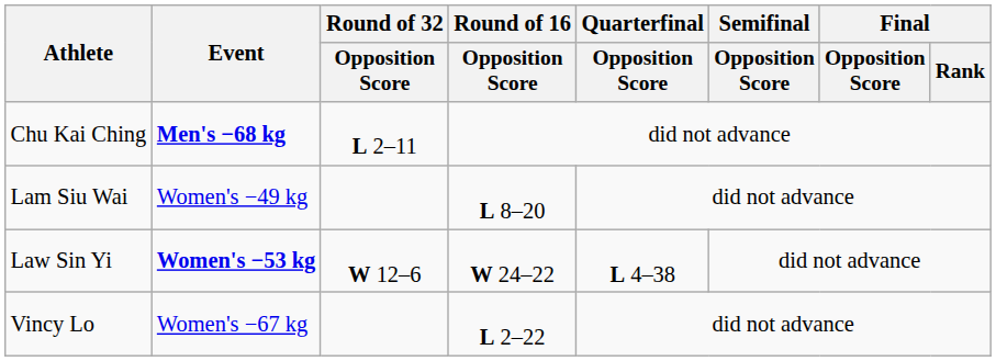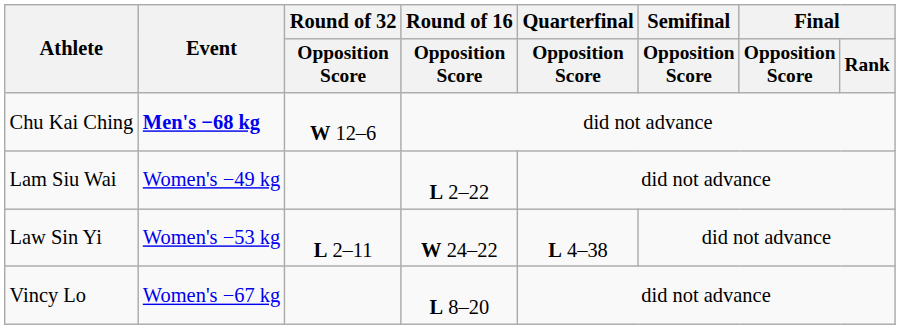Chu Kai Ching | Round of 32 / Opposition Score: L 2–11 -> W 12–6
Lam Siu Wai | Round of 16 / Opposition Score: L 8–20 -> L 2–22
Law Sin Yi | Event: bold -> normal
Law Sin Yi | Round of 32 / Opposition Score: W 12–6 -> L 2–11
Vincy Lo | Round of 16 / Opposition Score: L 2–22 -> L 8–20
